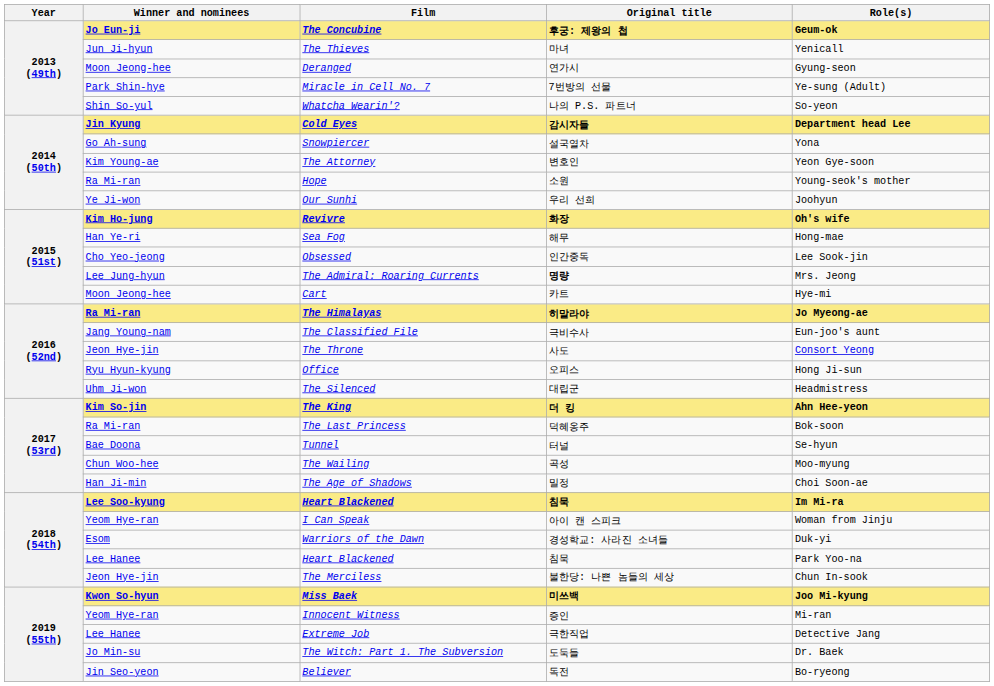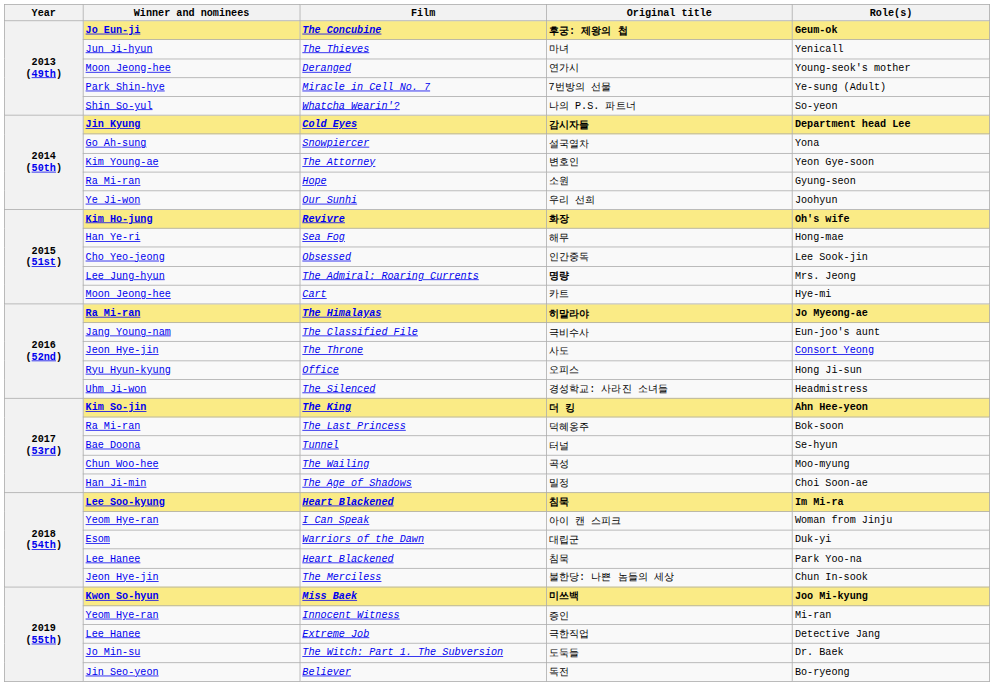Deranged | Role(s): Gyung-seon -> Young-seok's mother
Hope | Role(s): Young-seok's mother -> Gyung-seon
The Silenced | Original title: 대립군 -> 경성학교: 사라진 소녀들
Warriors of the Dawn | Original title: 경성학교: 사라진 소녀들 -> 대립군
